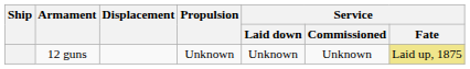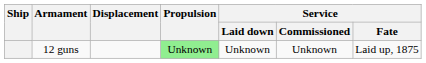12 guns | Propulsion: no background -> lightgreen background
12 guns | Service / Fate: khaki background -> no background
